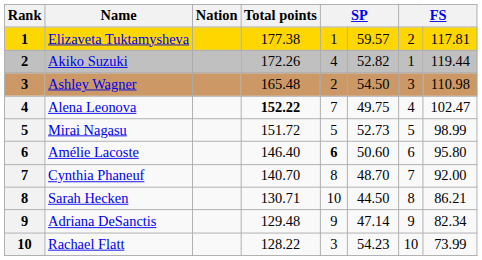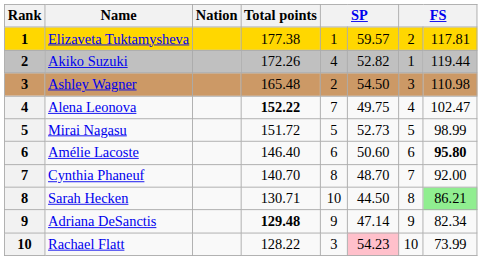Amélie Lacoste | column 5: bold -> normal
Amélie Lacoste | column 8: normal -> bold
Sarah Hecken | column 8: no background -> lightgreen background
Adriana DeSanctis | Total points: normal -> bold
Rachael Flatt | column 6: no background -> pink background
